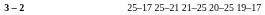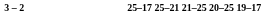row 1 | column 2: normal -> bold
